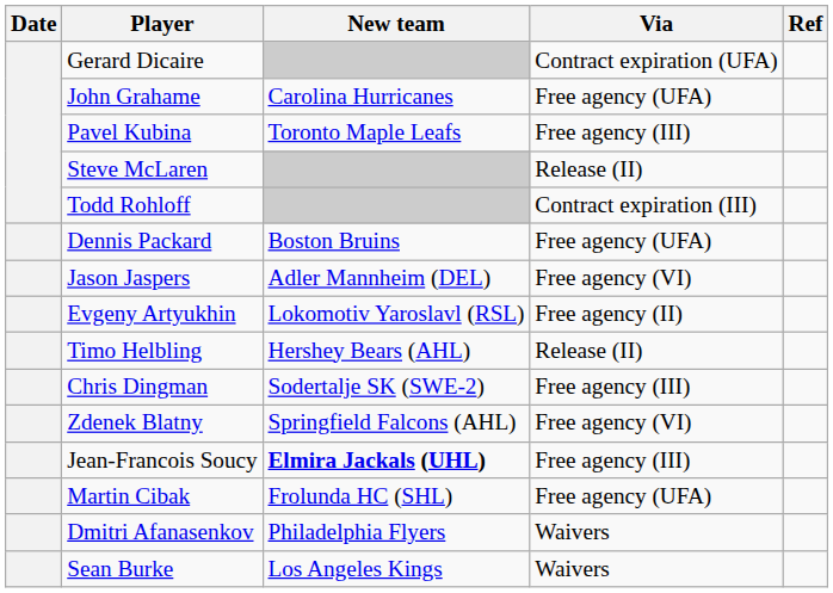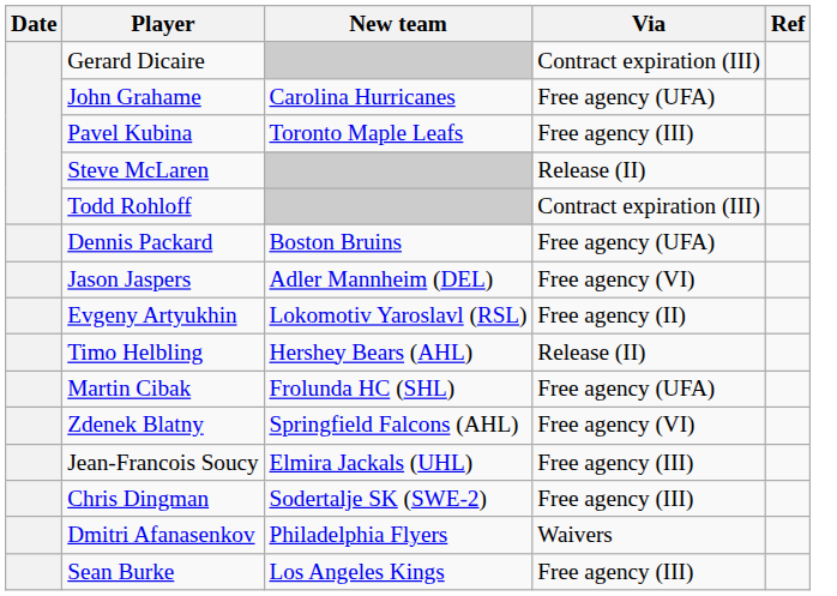Gerard Dicaire | Via: Contract expiration (UFA) -> Contract expiration (III)
rows swapped: Martin Cibak <-> Chris Dingman
Jean-Francois Soucy | New team: bold -> normal
Sean Burke | Via: Waivers -> Free agency (III)
